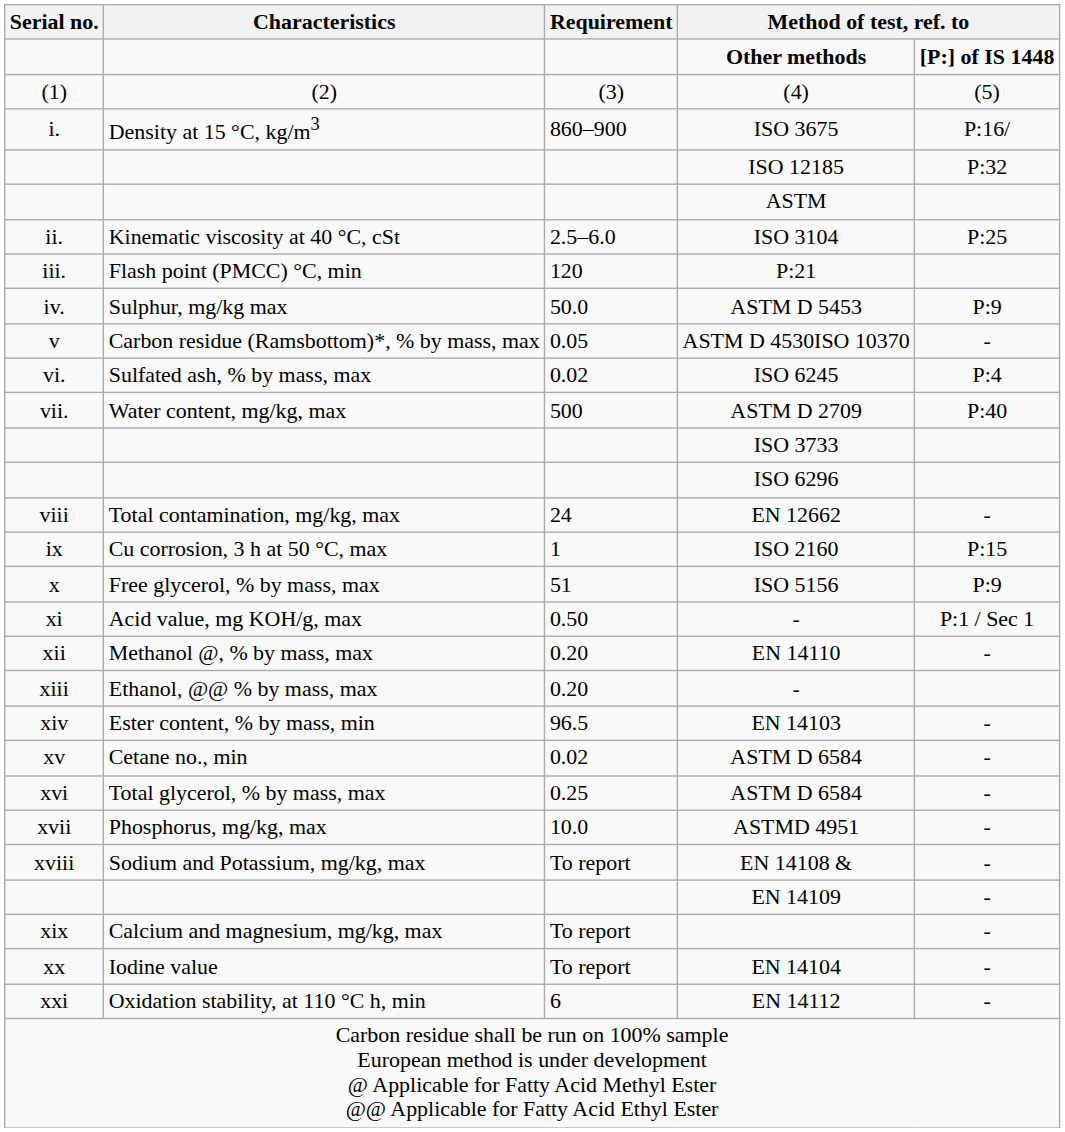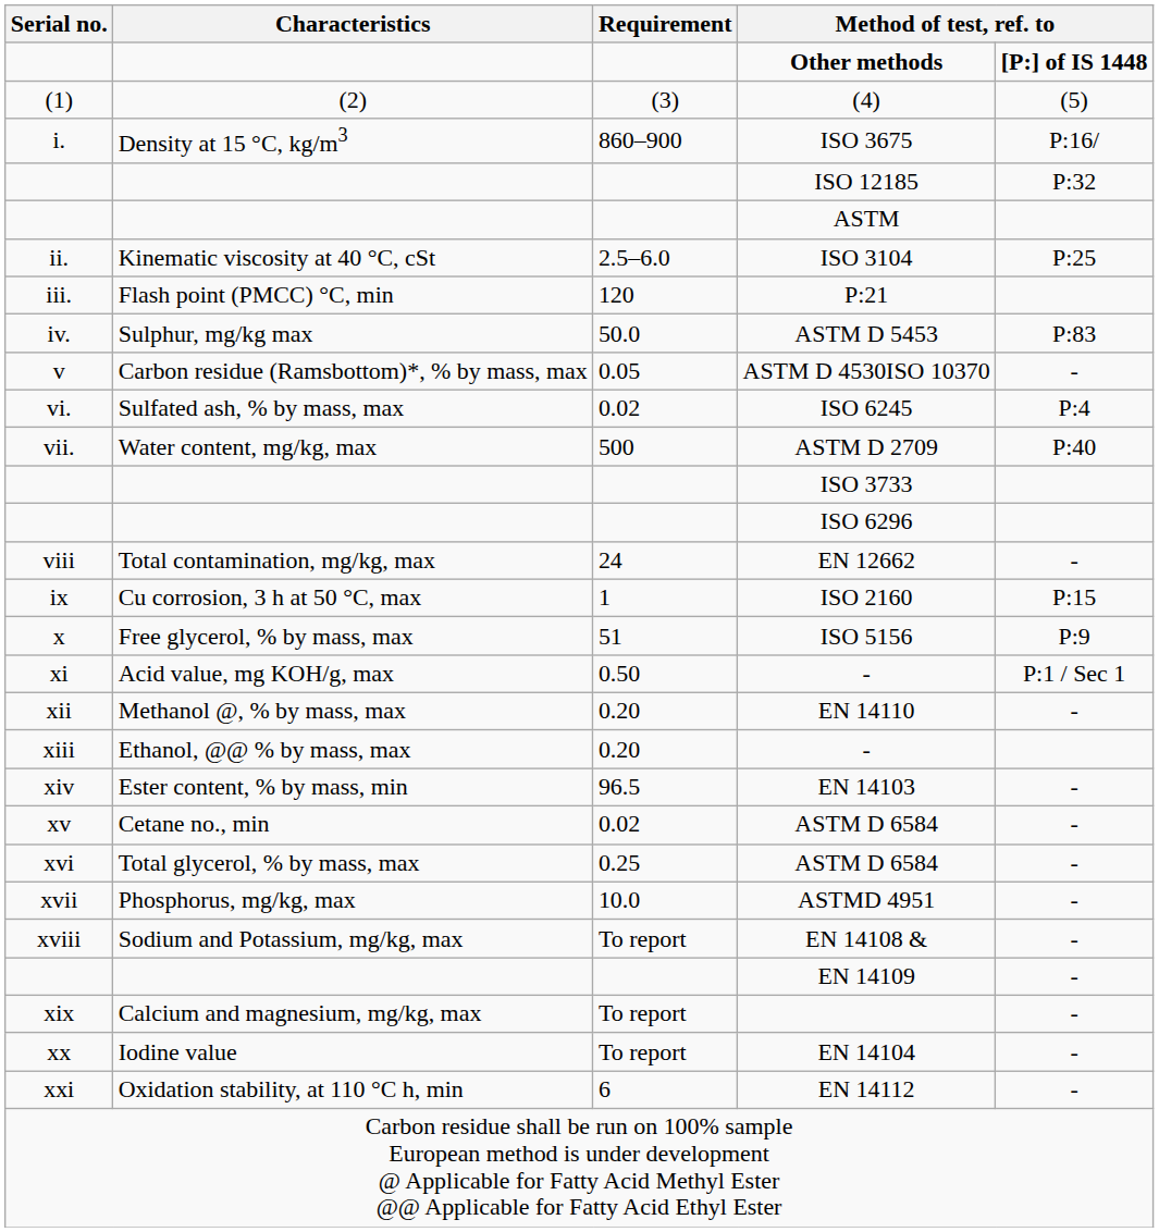ASTM D 5453 | column 5: P:9 -> P:83
